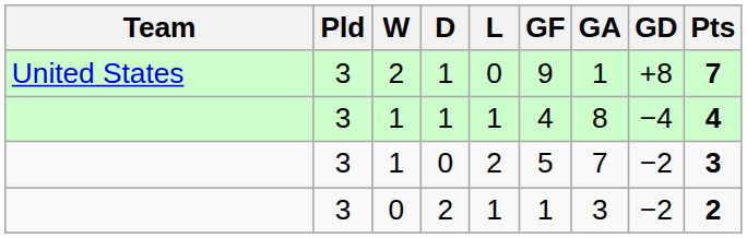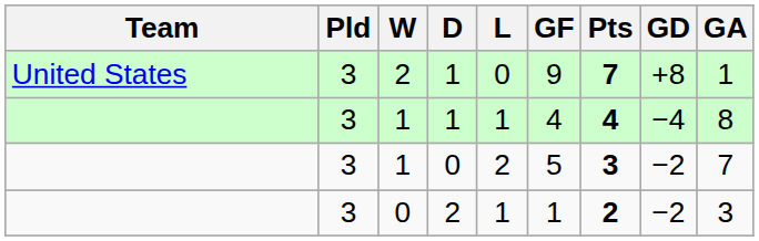columns swapped: GA <-> Pts
